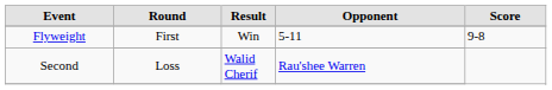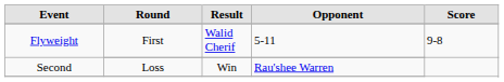Flyweight / First | Result: Win -> Walid Cherif
Second | Result: Walid Cherif -> Win
